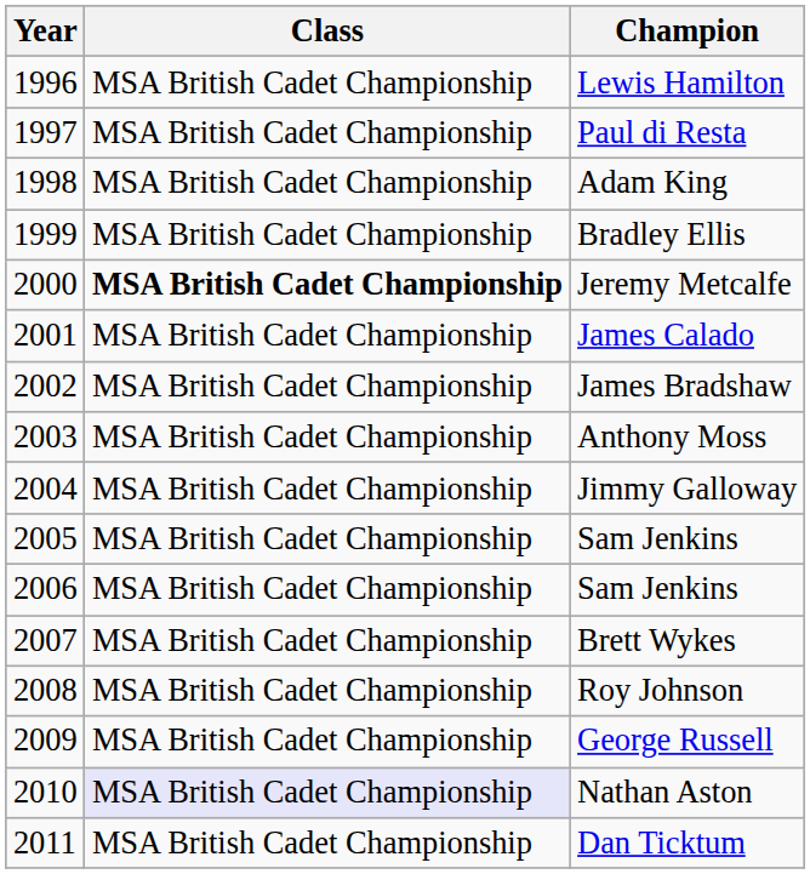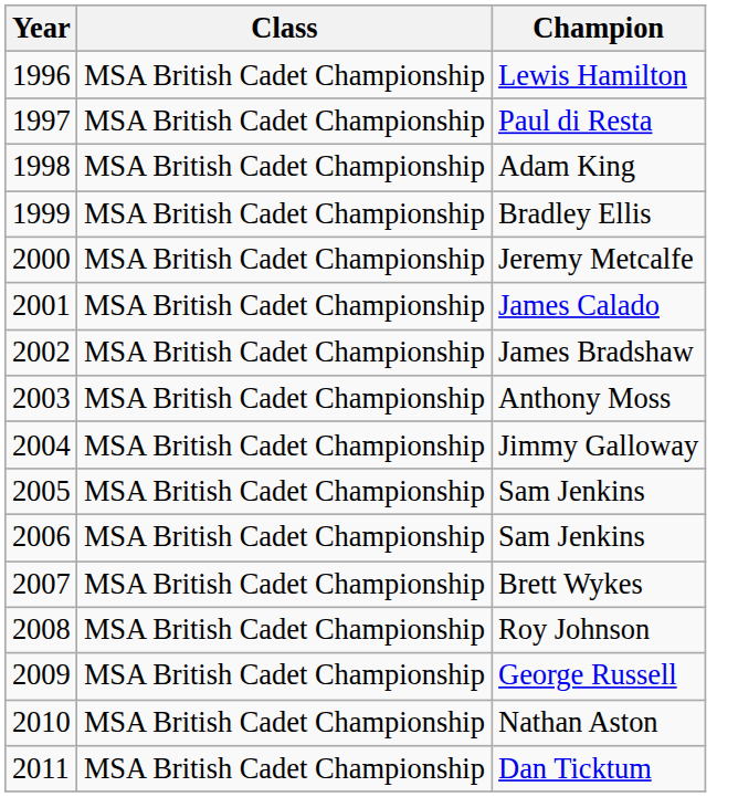Jeremy Metcalfe | Class: bold -> normal
Nathan Aston | Class: lavender background -> no background
